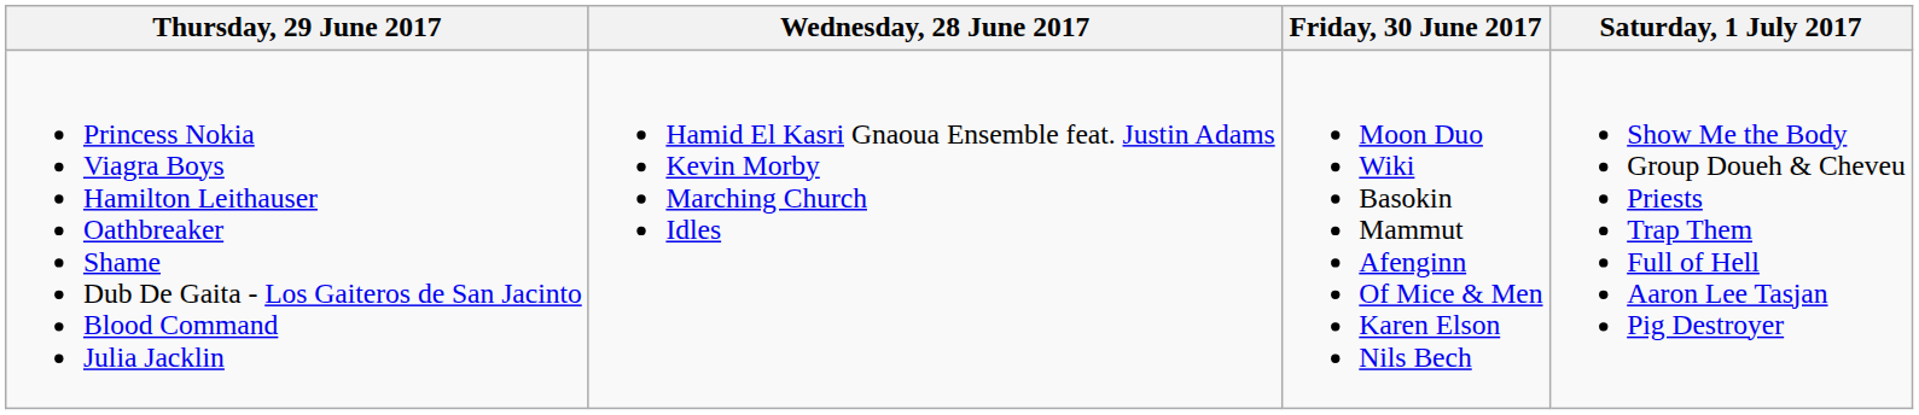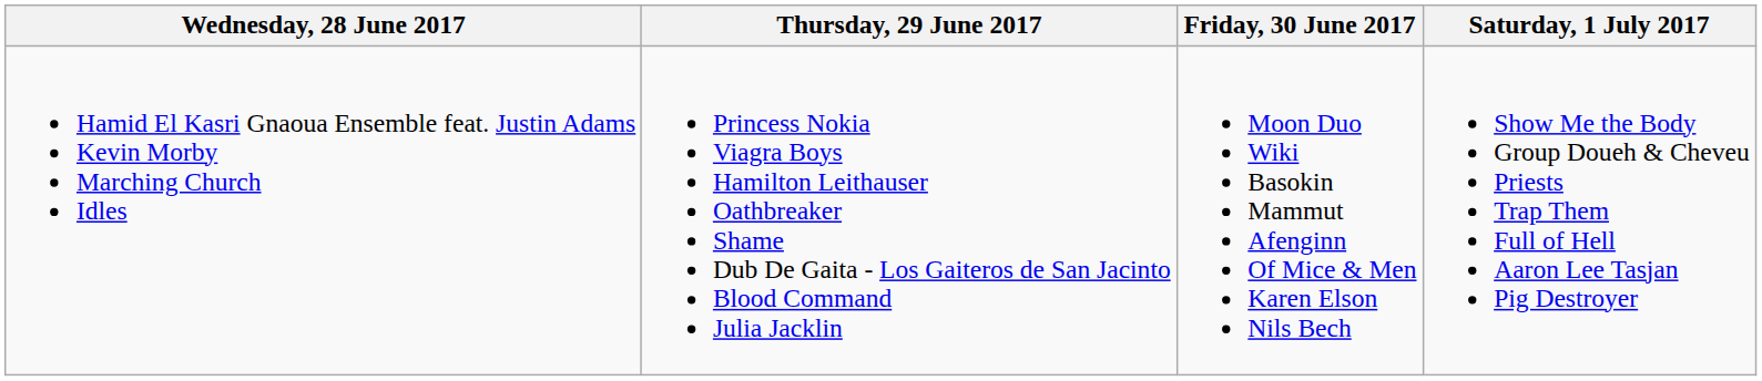columns swapped: Wednesday, 28 June 2017 <-> Thursday, 29 June 2017
